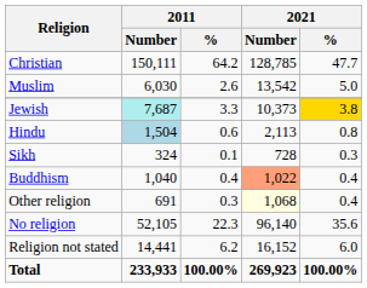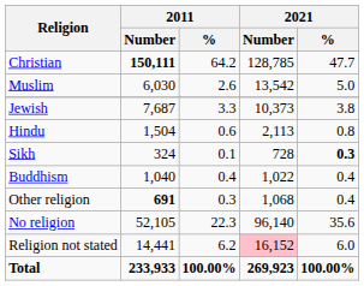Christian | 2011 / Number: normal -> bold
Jewish | 2011 / Number: paleturquoise background -> no background
Jewish | 2021 / %: gold background -> no background
Hindu | 2011 / Number: lightblue background -> no background
Sikh | 2021 / %: normal -> bold
Buddhism | 2021 / Number: lightsalmon background -> no background
Other religion | 2011 / Number: normal -> bold
Other religion | 2021 / Number: lightyellow background -> no background
Religion not stated | 2021 / Number: no background -> pink background
